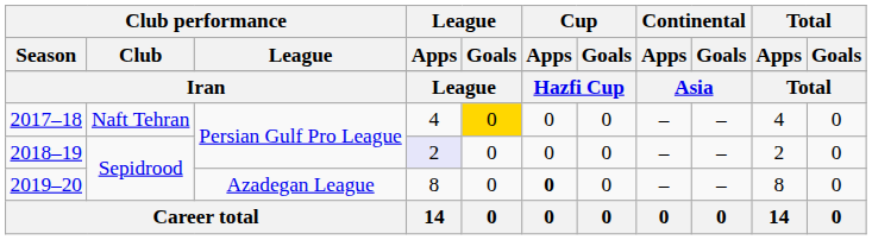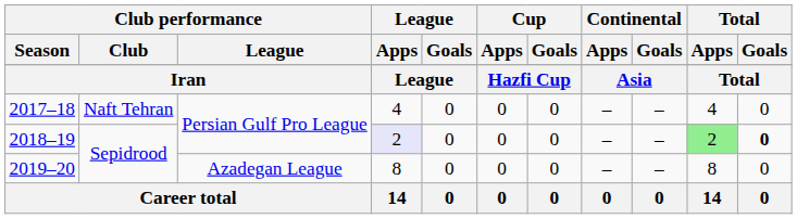2017–18 | League / Goals: gold background -> no background
2018–19 | Total / Apps: no background -> lightgreen background
2018–19 | Total / Goals: normal -> bold
2019–20 | Cup / Apps: bold -> normal
